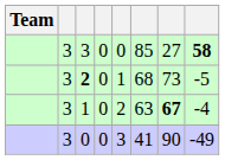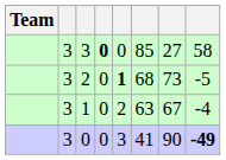row 2 | column 4: normal -> bold
row 2 | column 8: bold -> normal
row 3 | column 3: bold -> normal
row 3 | column 5: normal -> bold
row 4 | column 7: bold -> normal
row 5 | column 8: normal -> bold
